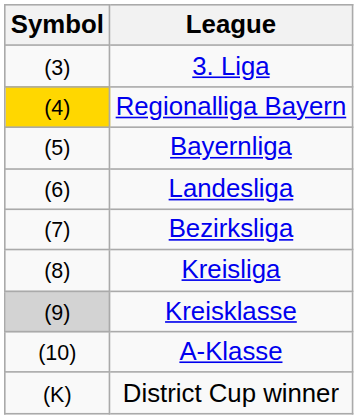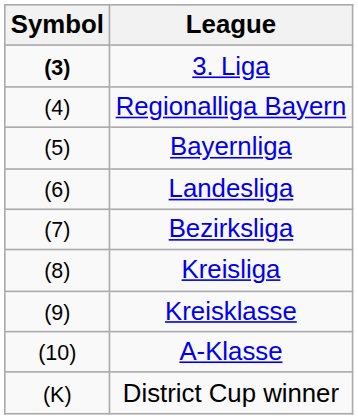3. Liga | Symbol: normal -> bold
Regionalliga Bayern | Symbol: gold background -> no background
Kreisklasse | Symbol: lightgrey background -> no background
